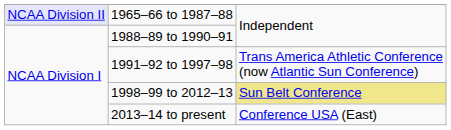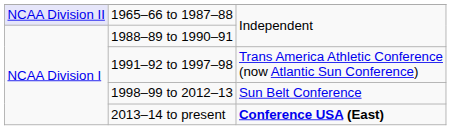1998–99 to 2012–13 | column 3: khaki background -> no background
2013–14 to present | column 3: normal -> bold
